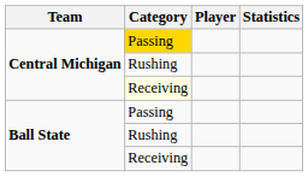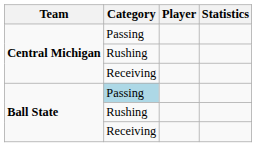Central Michigan / Passing | Category: gold background -> no background
Central Michigan / Receiving | Category: lightyellow background -> no background
Ball State / Passing | Category: no background -> lightblue background
